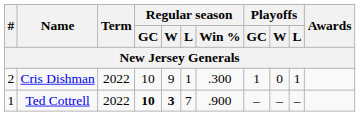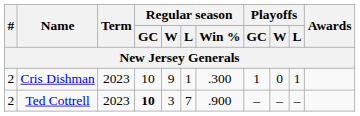Cris Dishman | Term: 2022 -> 2023
Ted Cottrell | #: 1 -> 2
Ted Cottrell | Term: 2022 -> 2023
Ted Cottrell | Regular season / W: bold -> normal
